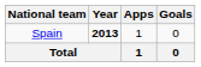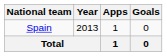Spain | Year: bold -> normal
